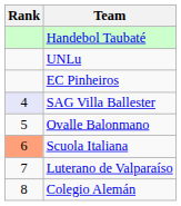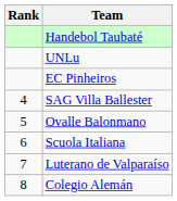SAG Villa Ballester | Rank: lavender background -> no background
Scuola Italiana | Rank: lightsalmon background -> no background
